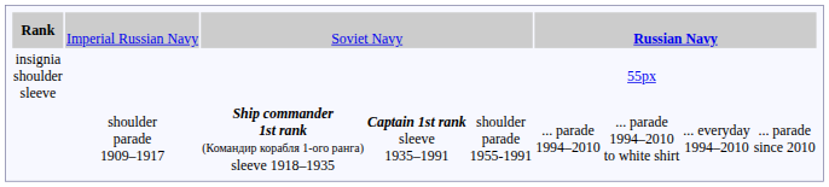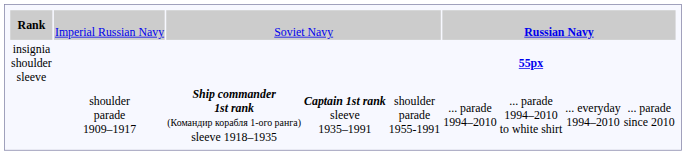insignia shoulder sleeve | column 7: normal -> bold
